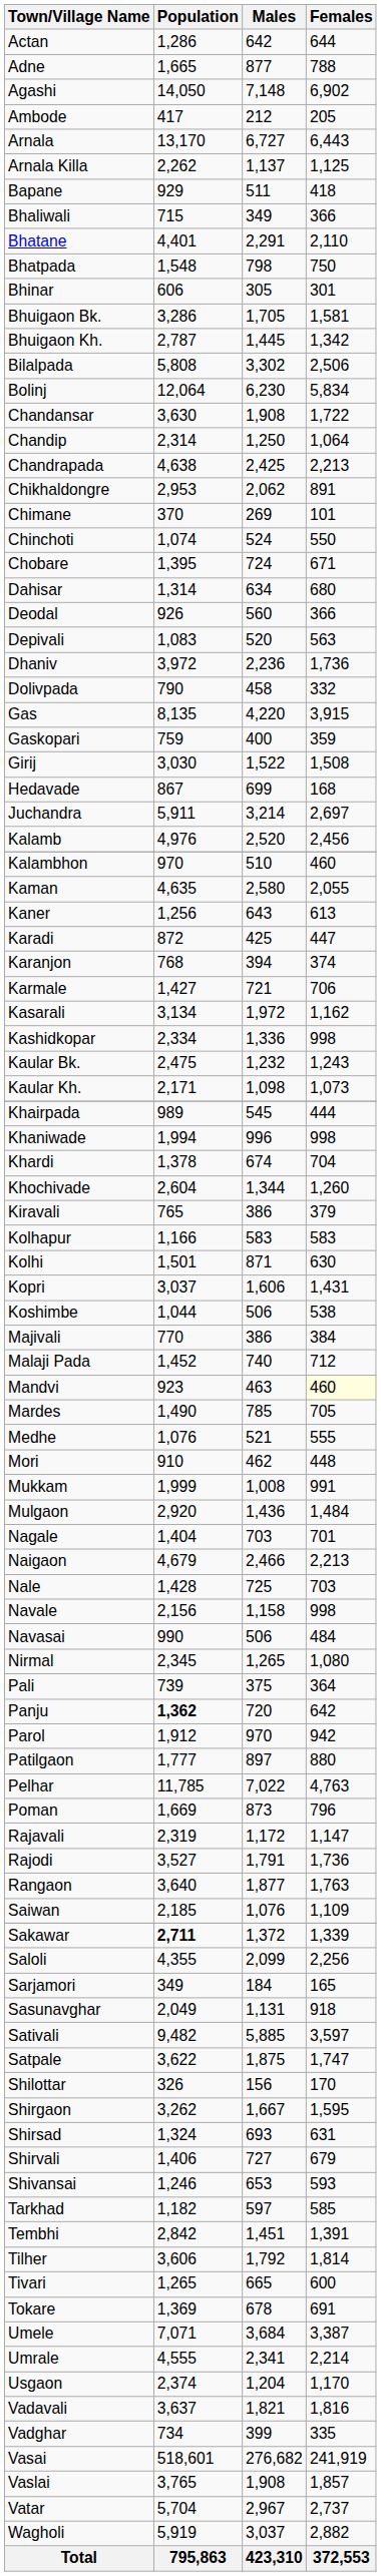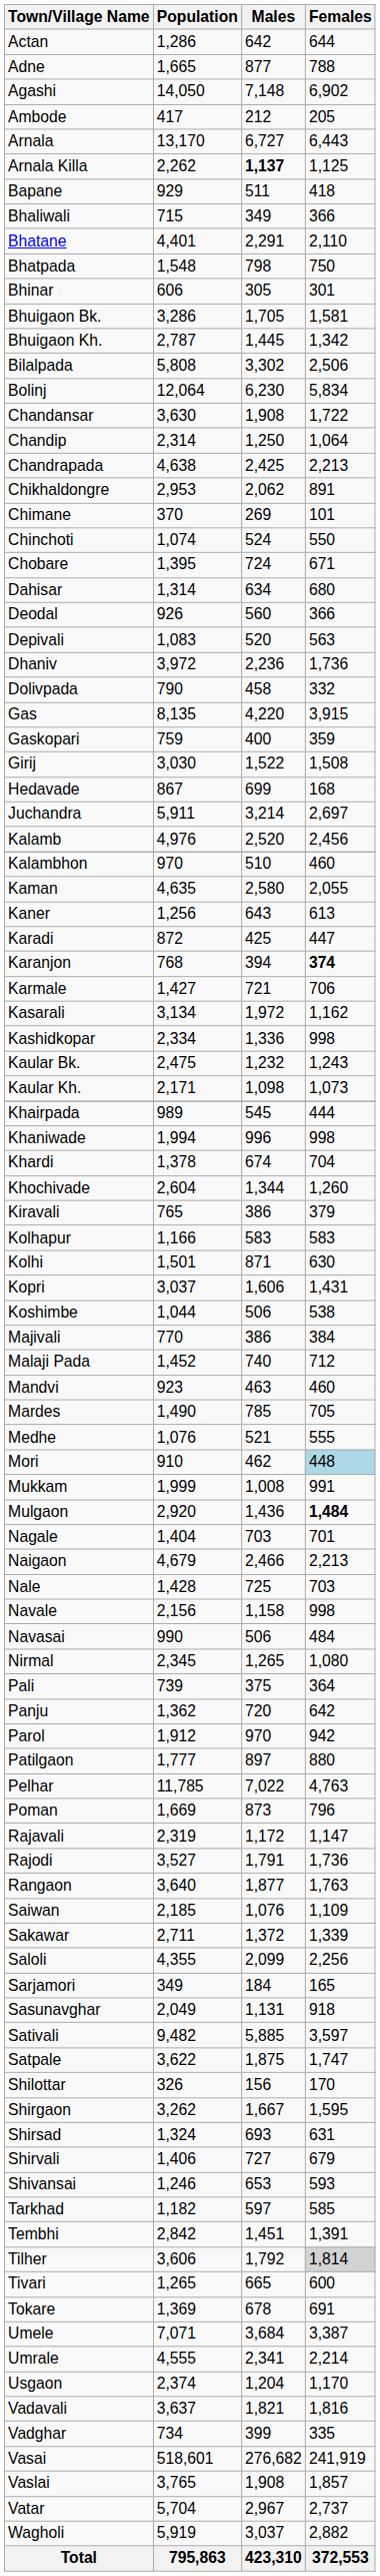Arnala Killa | Males: normal -> bold
Karanjon | Females: normal -> bold
Mandvi | Females: lightyellow background -> no background
Mori | Females: no background -> lightblue background
Mulgaon | Females: normal -> bold
Panju | Population: bold -> normal
Sakawar | Population: bold -> normal
Tilher | Females: no background -> lightgrey background
